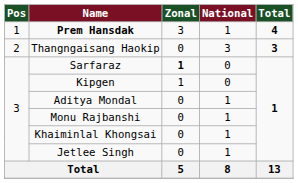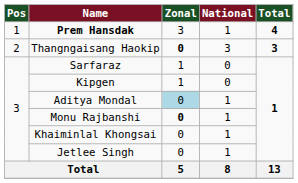Thangngaisang Haokip | Zonal: normal -> bold
Sarfaraz | Zonal: bold -> normal
Aditya Mondal | Zonal: no background -> lightblue background
Monu Rajbanshi | Zonal: normal -> bold
